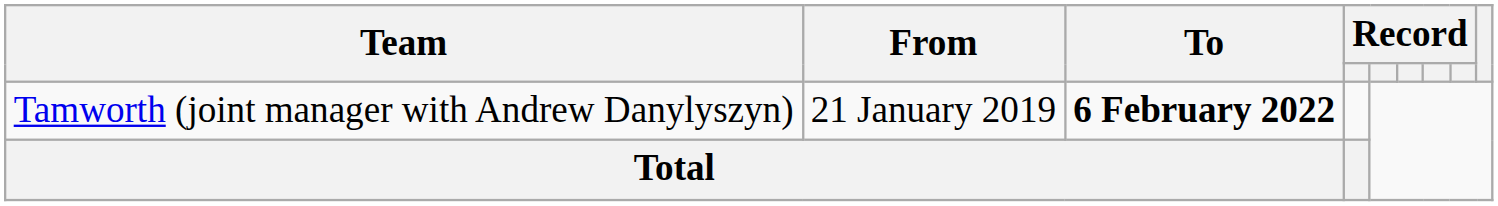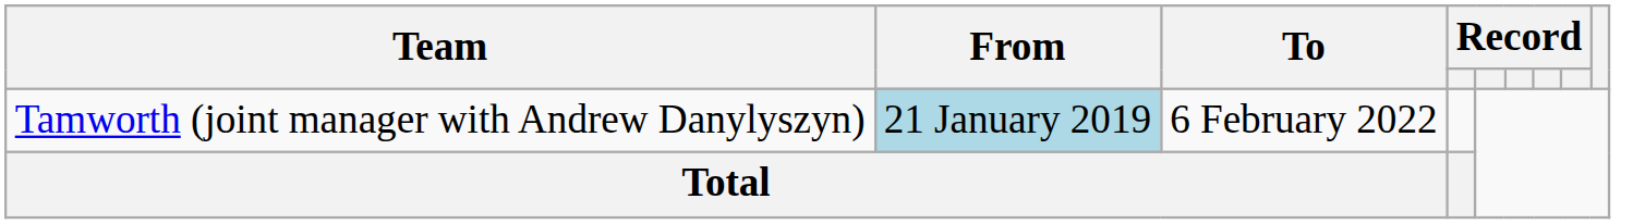Tamworth (joint manager with Andrew Danylyszyn) | From: no background -> lightblue background
Tamworth (joint manager with Andrew Danylyszyn) | To: bold -> normal
